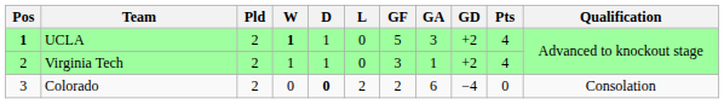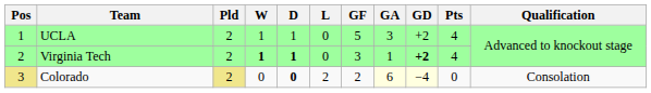UCLA | Pos: bold -> normal
UCLA | W: bold -> normal
Virginia Tech | W: normal -> bold
Virginia Tech | D: normal -> bold
Virginia Tech | GD: normal -> bold
Colorado | Pos: no background -> khaki background
Colorado | Pld: no background -> khaki background
Colorado | GA: no background -> lightyellow background
Colorado | GD: no background -> lightyellow background
